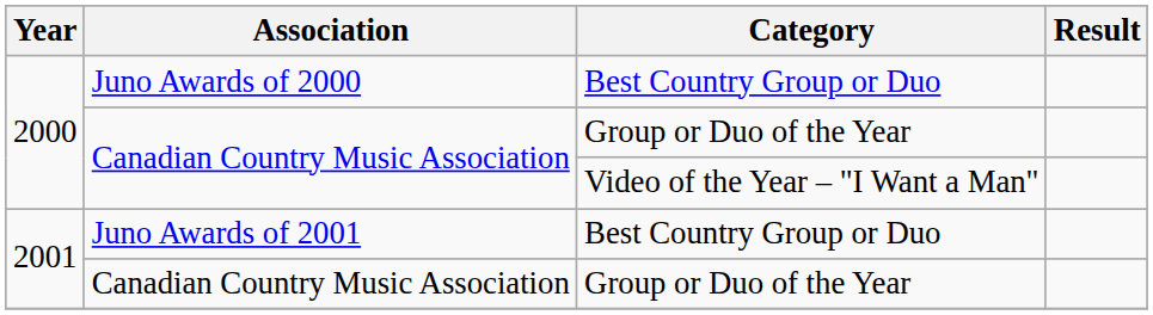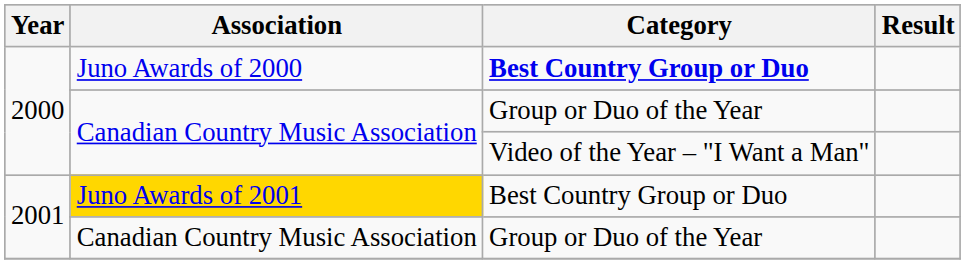Juno Awards of 2000 | Category: normal -> bold
Juno Awards of 2001 | Association: no background -> gold background
